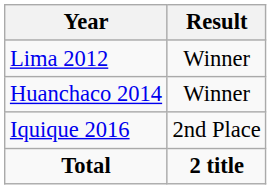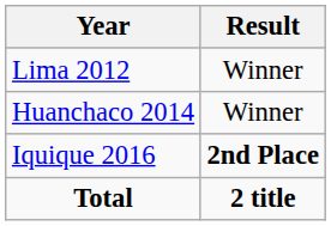Iquique 2016 | Result: normal -> bold
